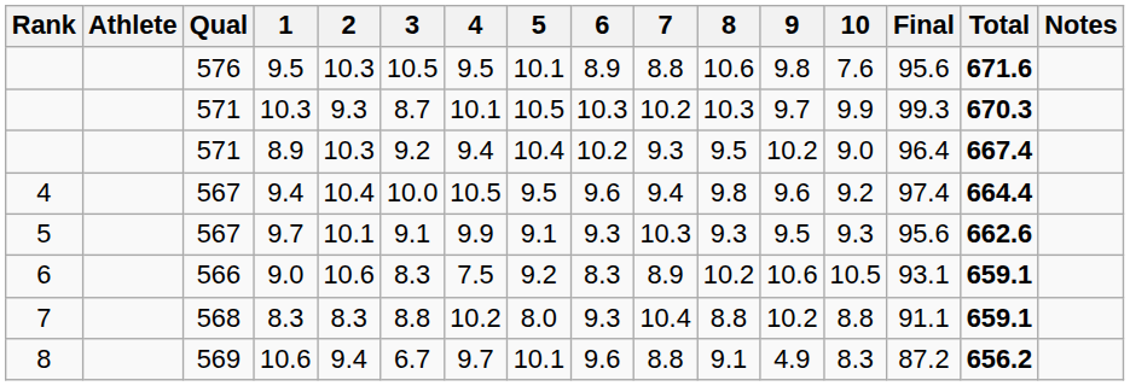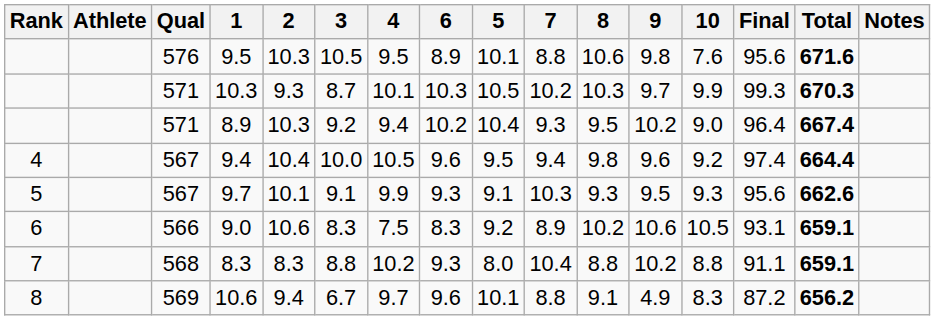columns swapped: 5 <-> 6
